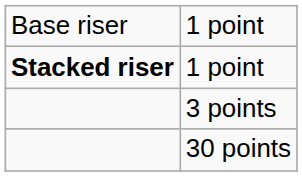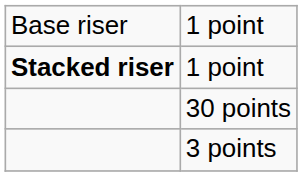row 3 | column 2: 3 points -> 30 points
row 4 | column 2: 30 points -> 3 points
